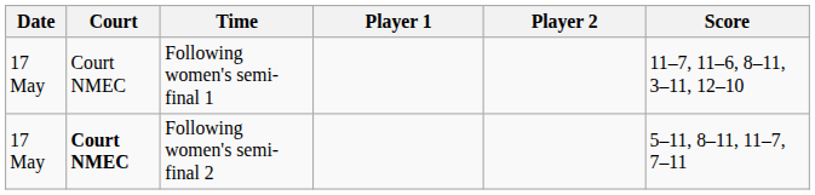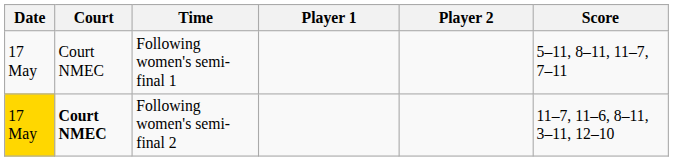Following women's semi-final 1 | Score: 11–7, 11–6, 8–11, 3–11, 12–10 -> 5–11, 8–11, 11–7, 7–11
Following women's semi-final 2 | Date: no background -> gold background
Following women's semi-final 2 | Score: 5–11, 8–11, 11–7, 7–11 -> 11–7, 11–6, 8–11, 3–11, 12–10
